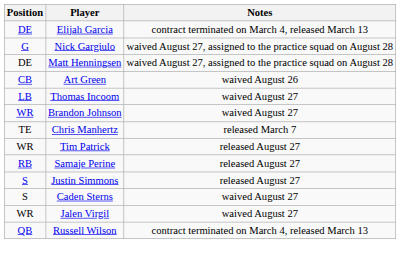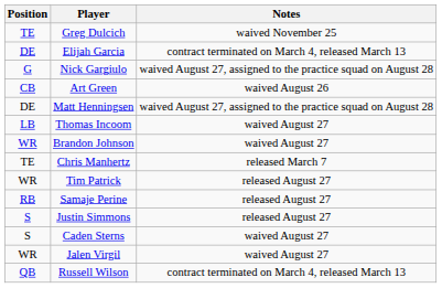+ row: TE | Greg Dulcich | waived November 25
rows swapped: Art Green <-> Matt Henningsen
